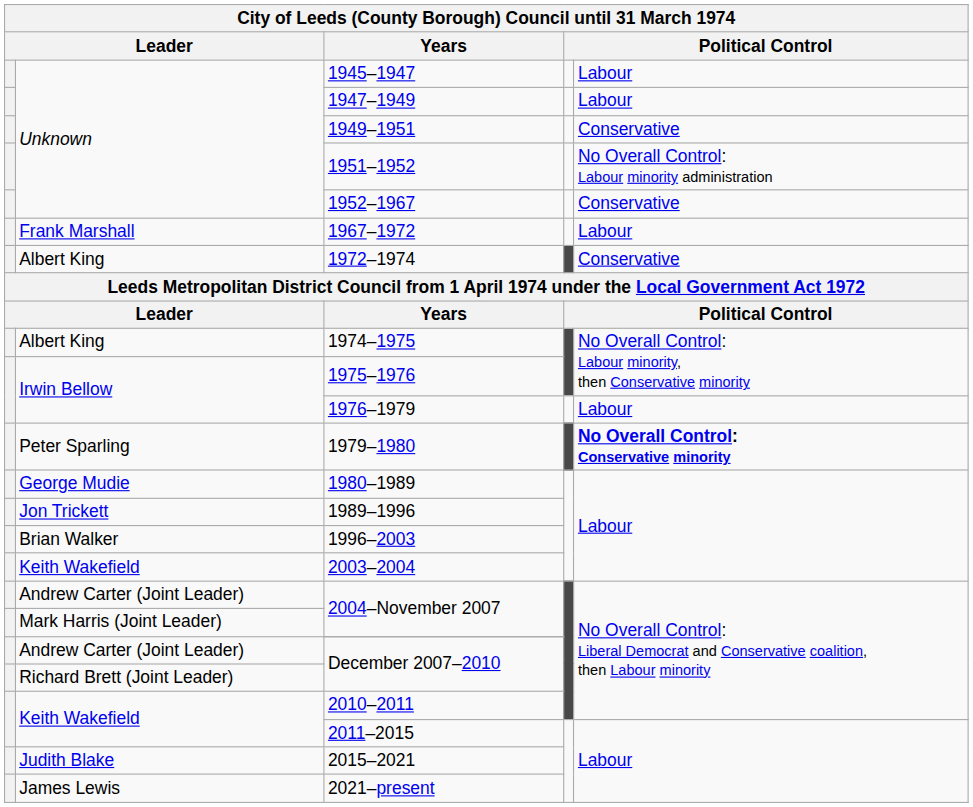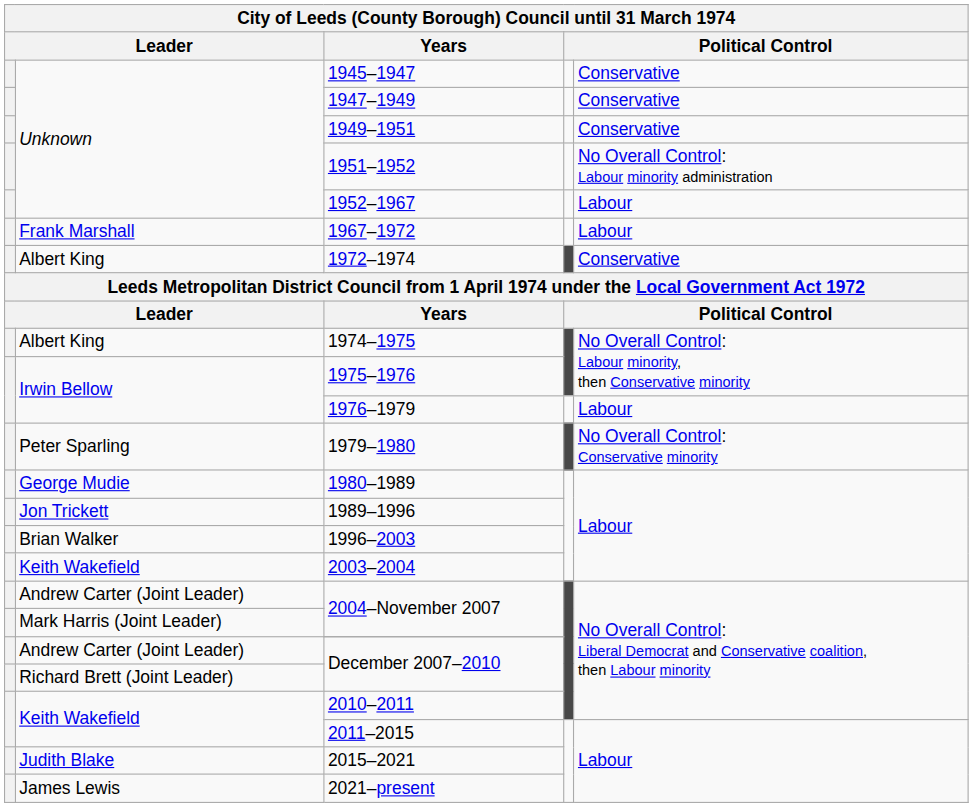1945–1947 | column 5: Labour -> Conservative
1947–1949 | column 5: Labour -> Conservative
1952–1967 | column 5: Conservative -> Labour
1979–1980 | column 5: bold -> normal
